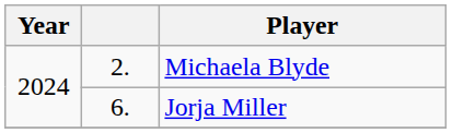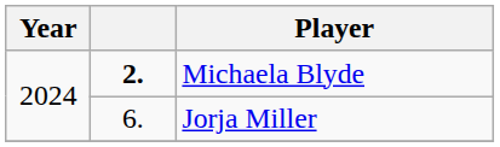Michaela Blyde | column 2: normal -> bold
